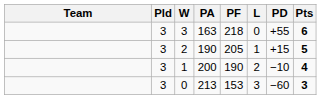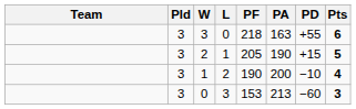columns swapped: L <-> PA
